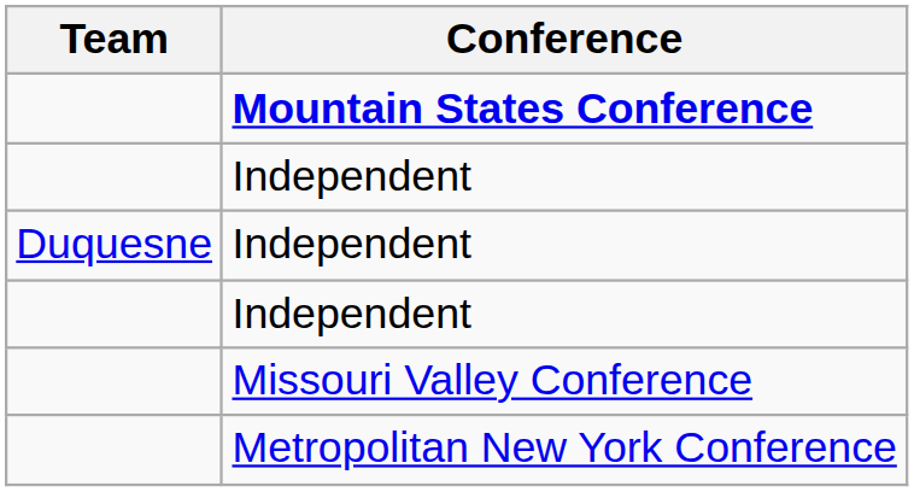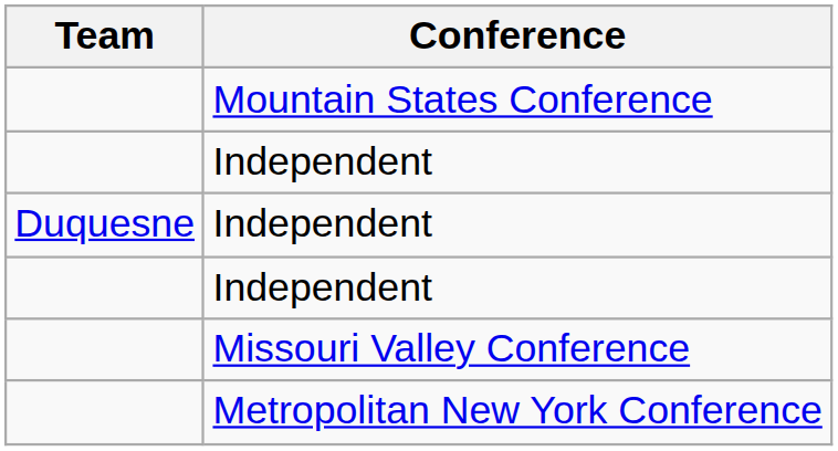row 2 | Conference: bold -> normal
